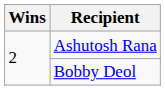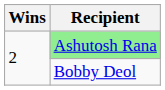Ashutosh Rana | Recipient: no background -> lightgreen background
